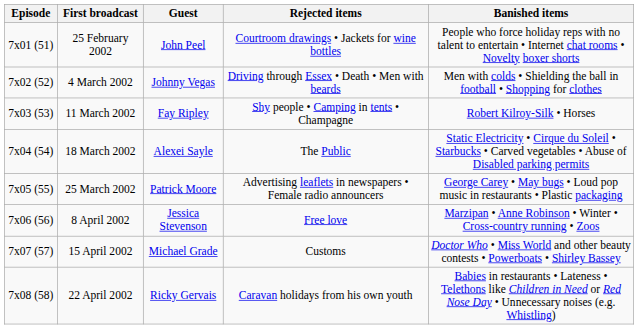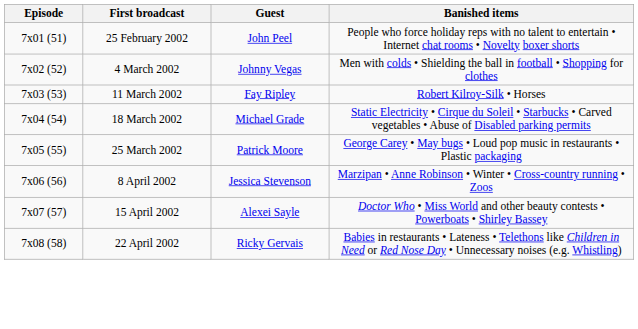- column: Rejected items | Courtroom drawings • Jackets for wine bottles | Driving through Essex • Death • Men with beards | Shy people • Camping in tents • Champagne | The Public | Advertising leaflets in newspapers • Female radio announcers | Free love | Customs | Caravan holidays from his own youth
18 March 2002 | Guest: Alexei Sayle -> Michael Grade
15 April 2002 | Guest: Michael Grade -> Alexei Sayle
